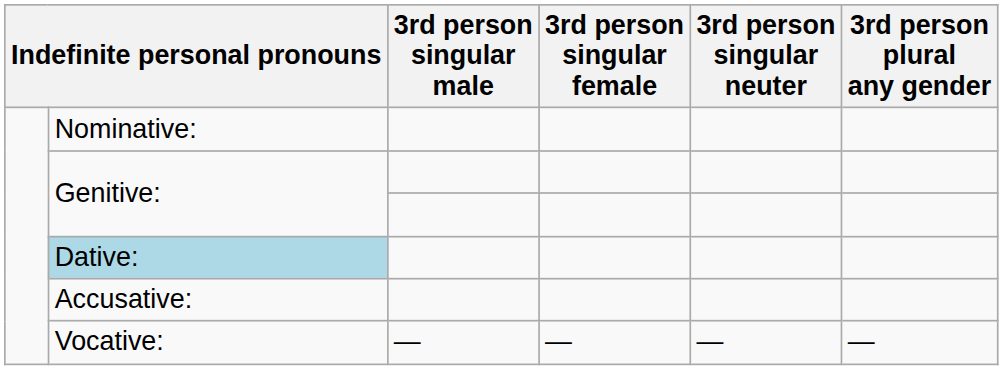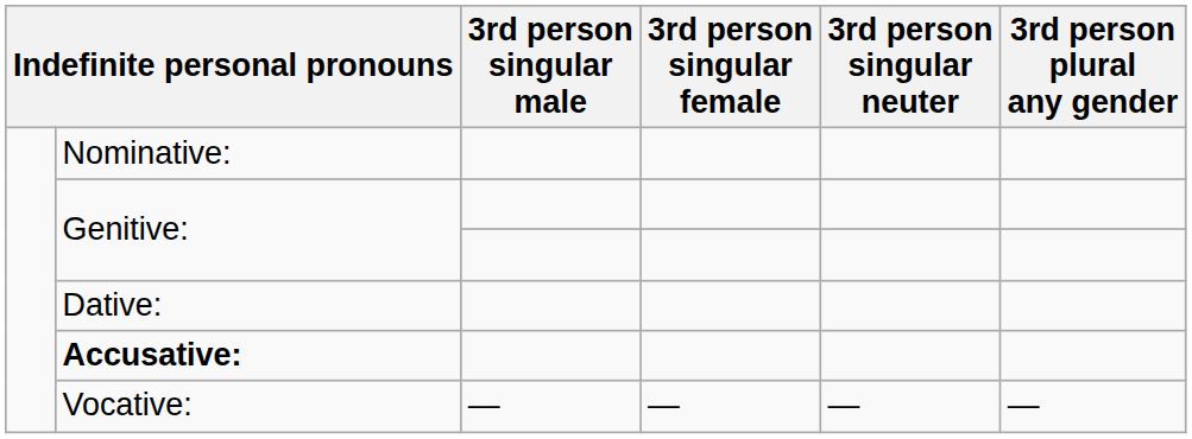Dative: | column 2: lightblue background -> no background
Accusative: | column 2: normal -> bold
